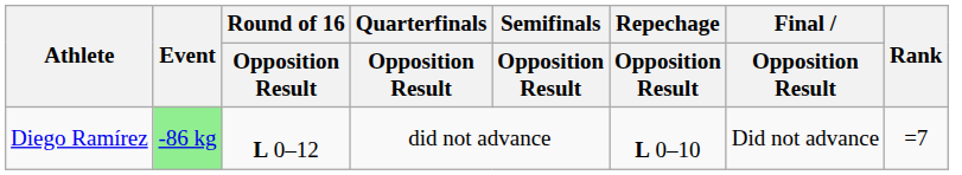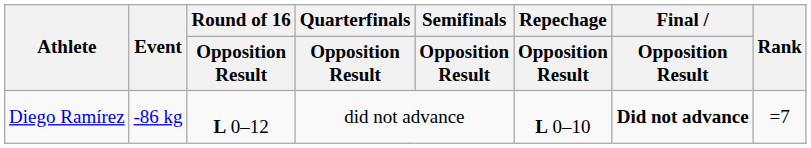Diego Ramírez | Event: lightgreen background -> no background
Diego Ramírez | Final / Opposition Result: normal -> bold
